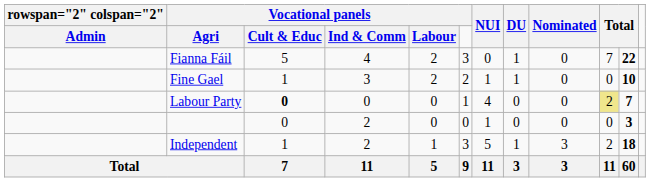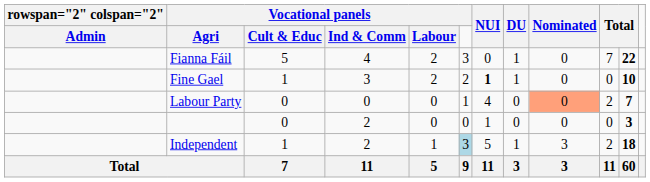Fine Gael | NUI: normal -> bold
Labour Party | Vocational panels / Cult & Educ: bold -> normal
Labour Party | Nominated: no background -> lightsalmon background
Labour Party | column 10: khaki background -> no background
Independent | Vocational panels: no background -> lightblue background
